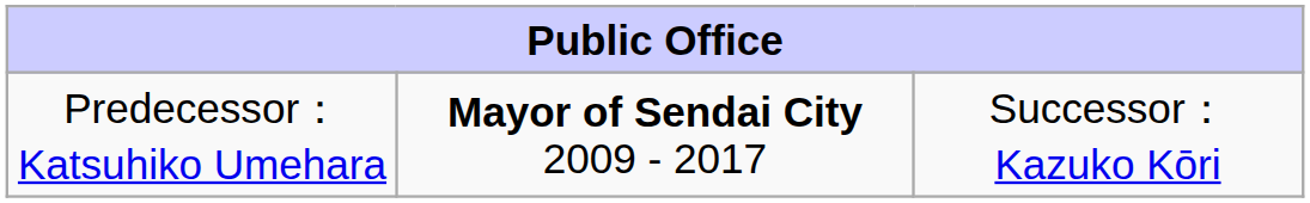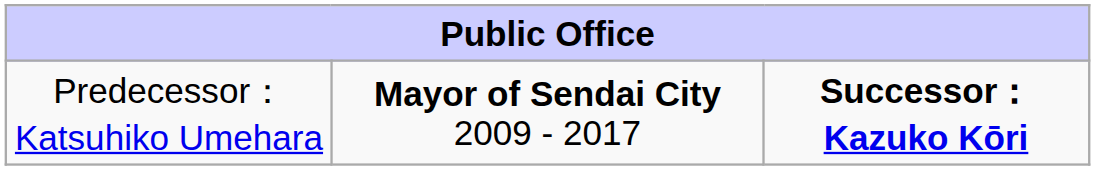Predecessor： Katsuhiko Umehara | column 3: normal -> bold
